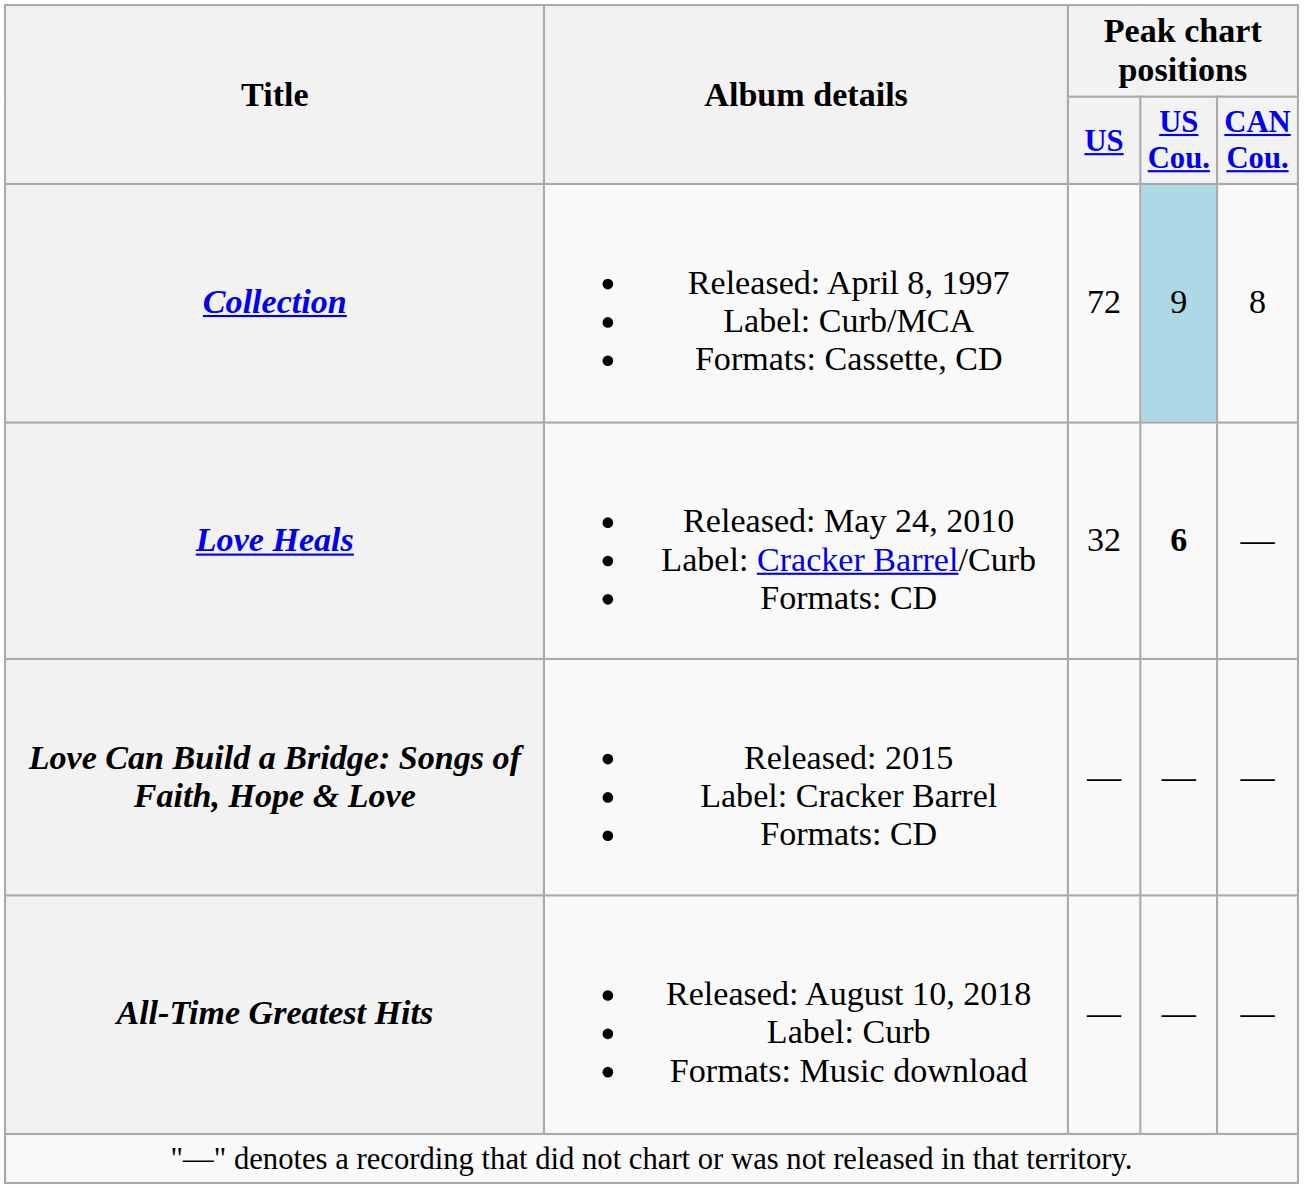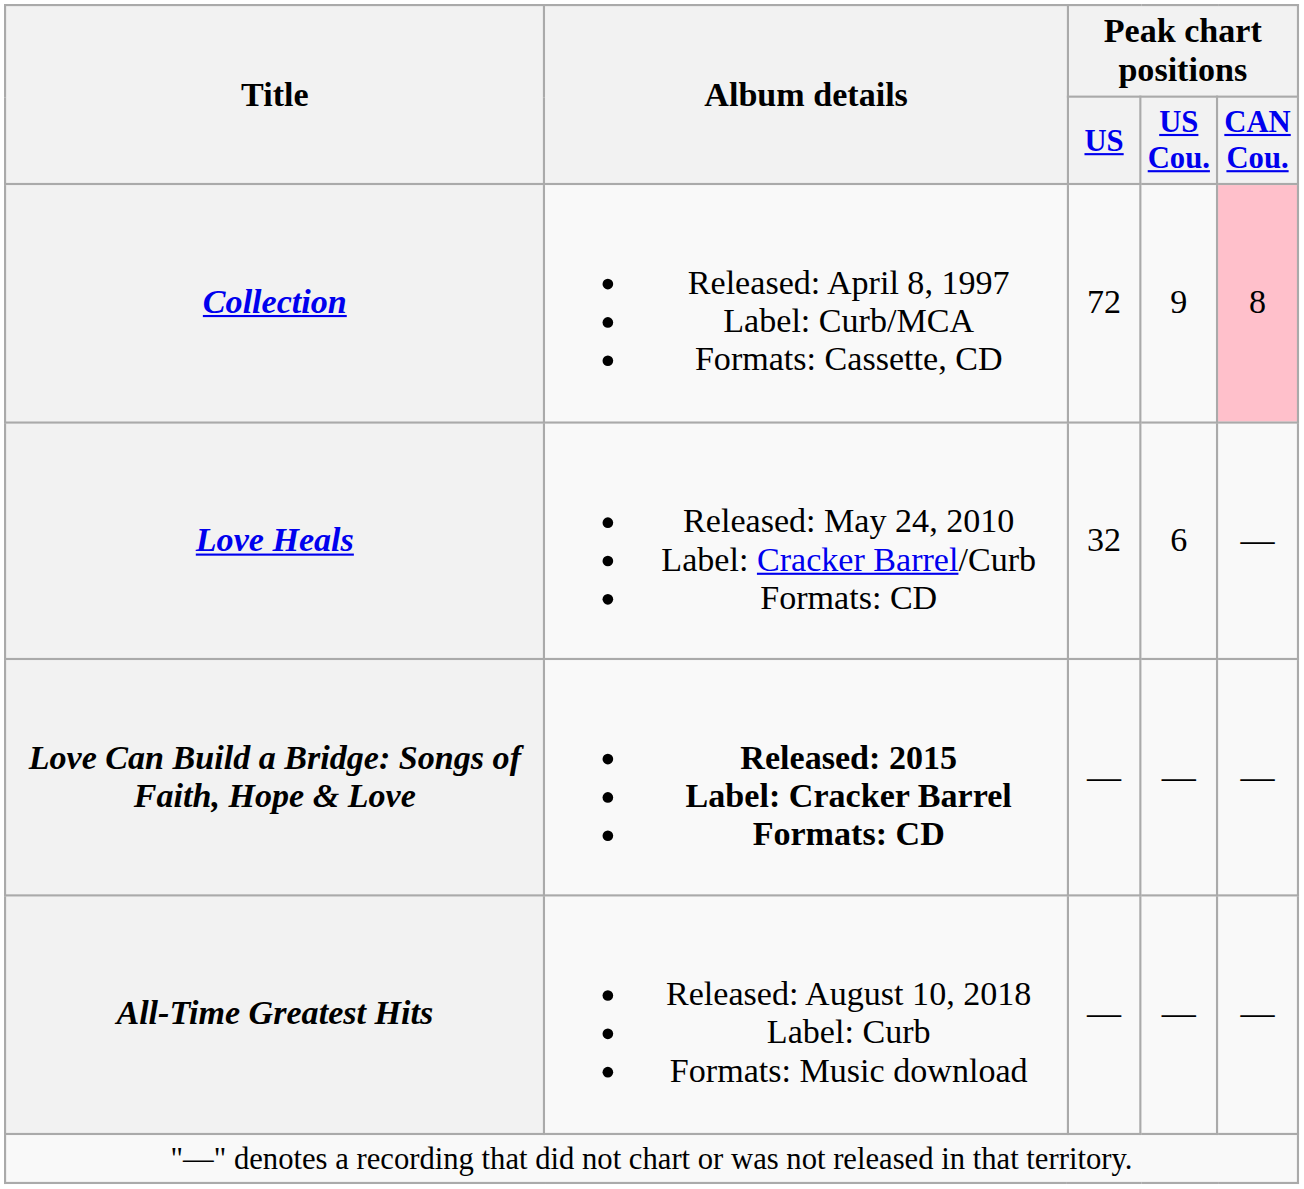Collection | Peak chart positions / US Cou.: lightblue background -> no background
Collection | Peak chart positions / CAN Cou.: no background -> pink background
Love Heals | Peak chart positions / US Cou.: bold -> normal
Love Can Build a Bridge: Songs of Faith, Hope & Love | Album details: normal -> bold
